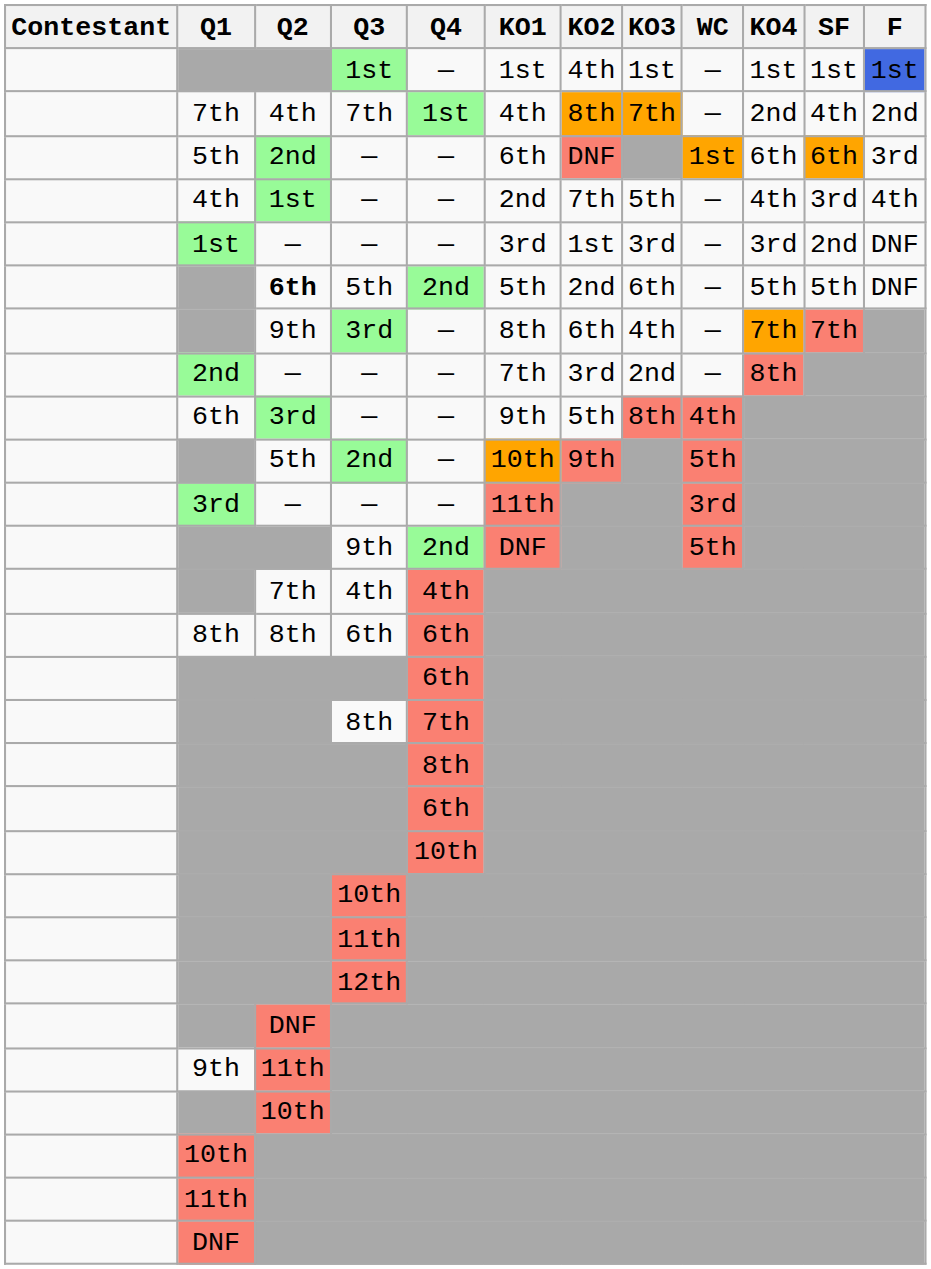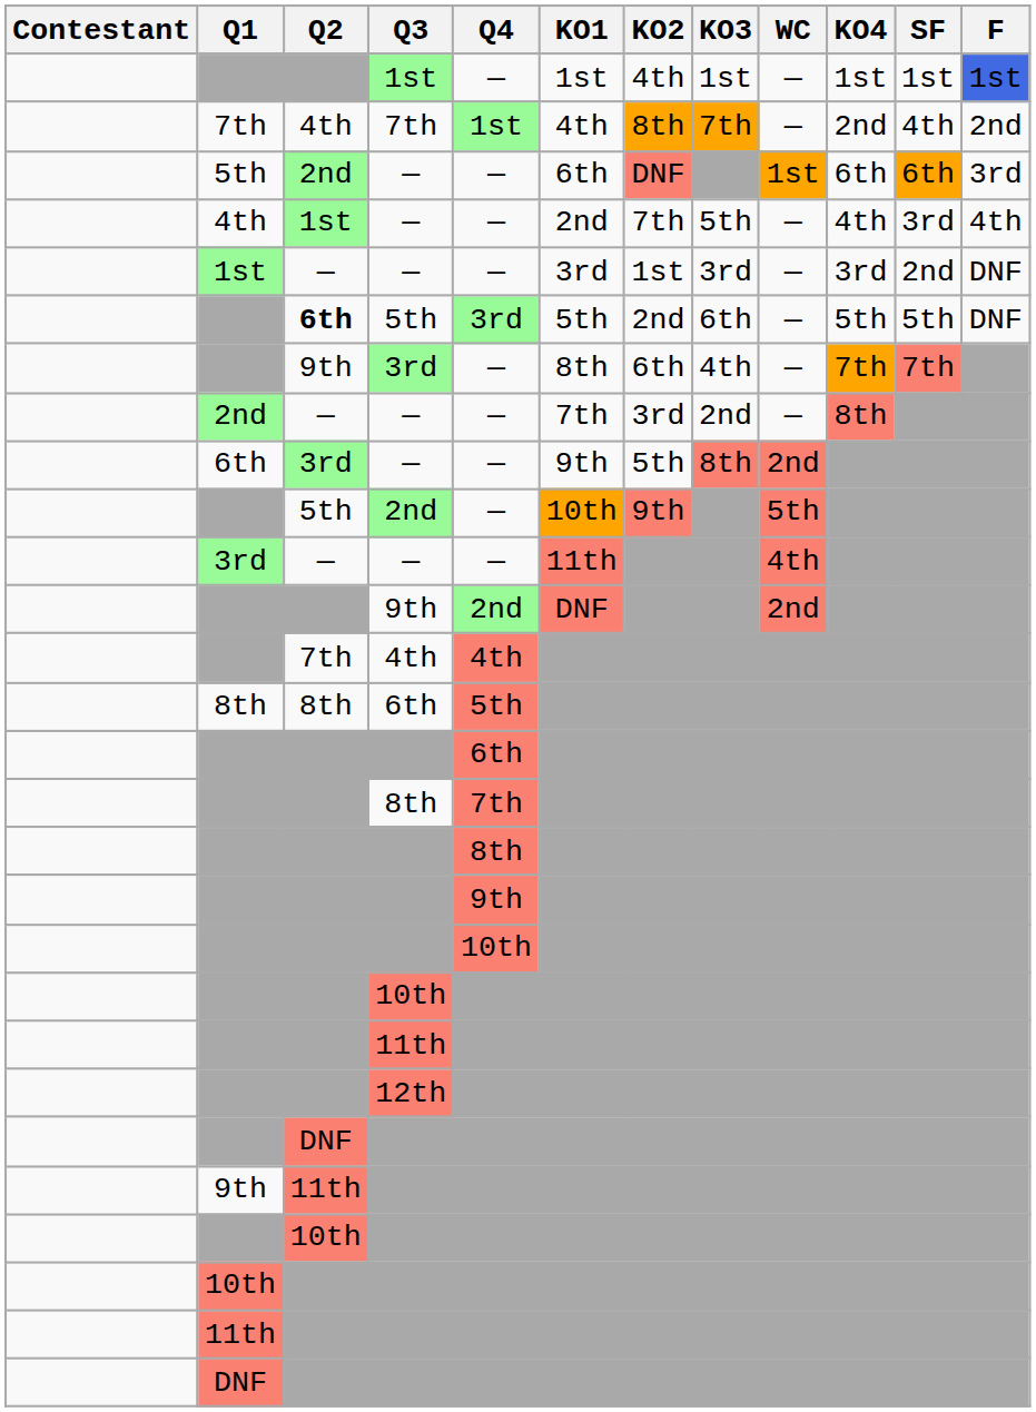row 7 | Q4: 2nd -> 3rd
row 10 | WC: 4th -> 2nd
row 12 | WC: 3rd -> 4th
row 13 | WC: 5th -> 2nd
row 15 | Q4: 6th -> 5th
row 19 | Q4: 6th -> 9th
